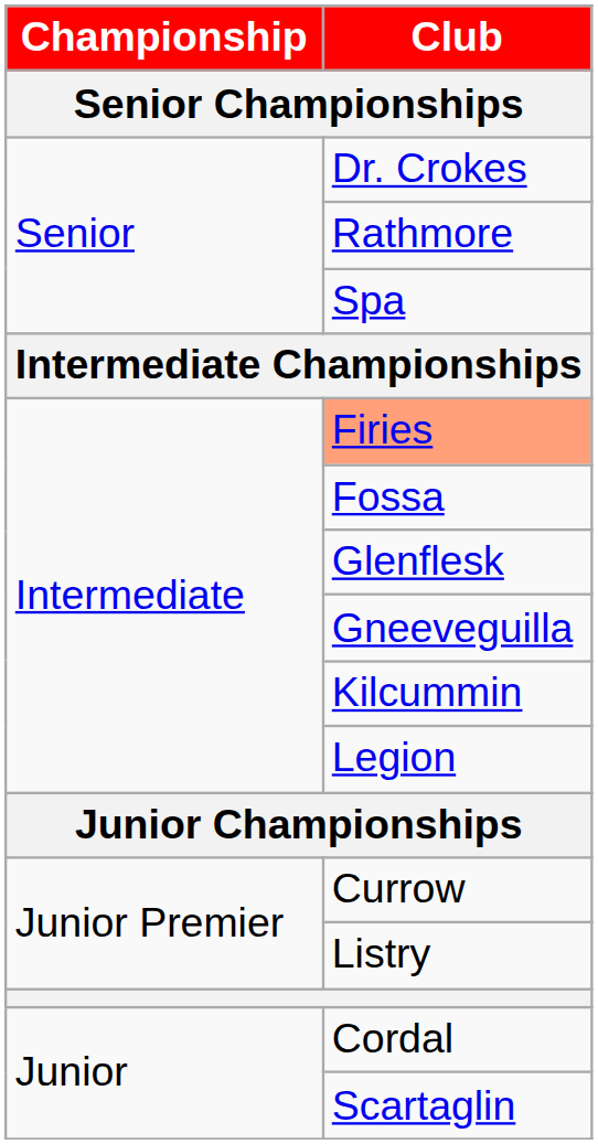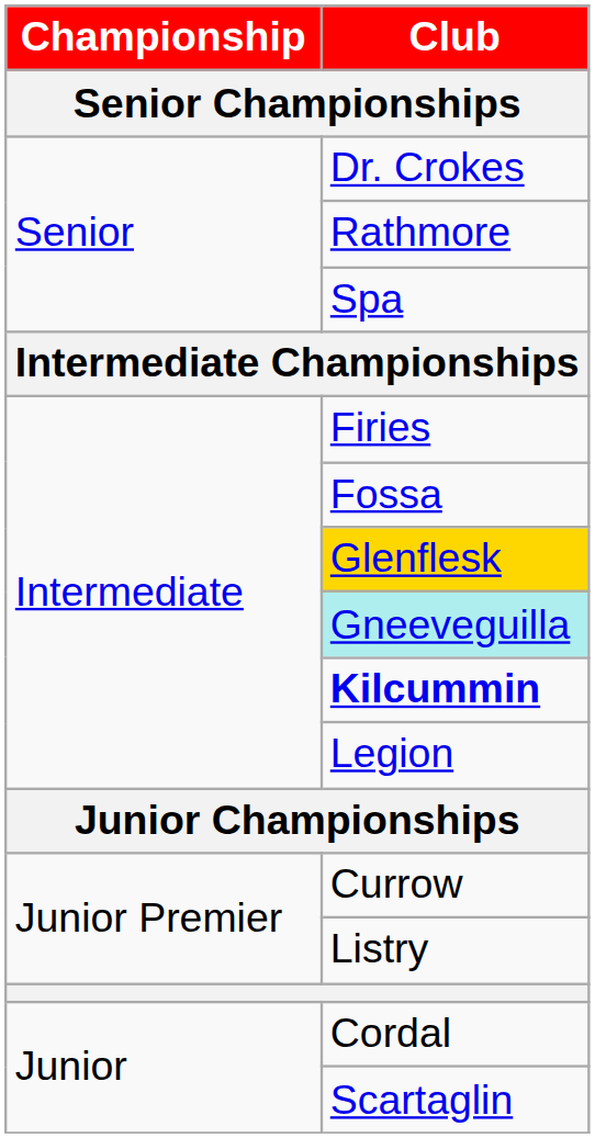Firies | Club: lightsalmon background -> no background
Glenflesk | Club: no background -> gold background
Gneeveguilla | Club: no background -> paleturquoise background
Kilcummin | Club: normal -> bold
